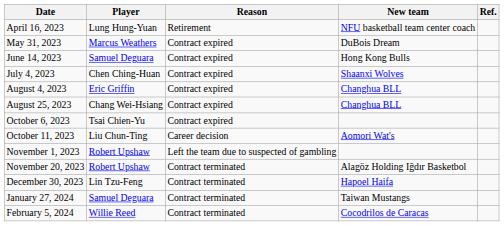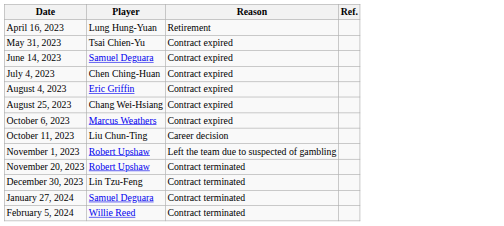- column: New team | NFU basketball team center coach | DuBois Dream | Hong Kong Bulls | Shaanxi Wolves | Changhua BLL | Changhua BLL | Aomori Wat's | Alagöz Holding Iğdır Basketbol | Hapoel Haifa | Taiwan Mustangs | Cocodrilos de Caracas
May 31, 2023 | Player: Marcus Weathers -> Tsai Chien-Yu
October 6, 2023 | Player: Tsai Chien-Yu -> Marcus Weathers
